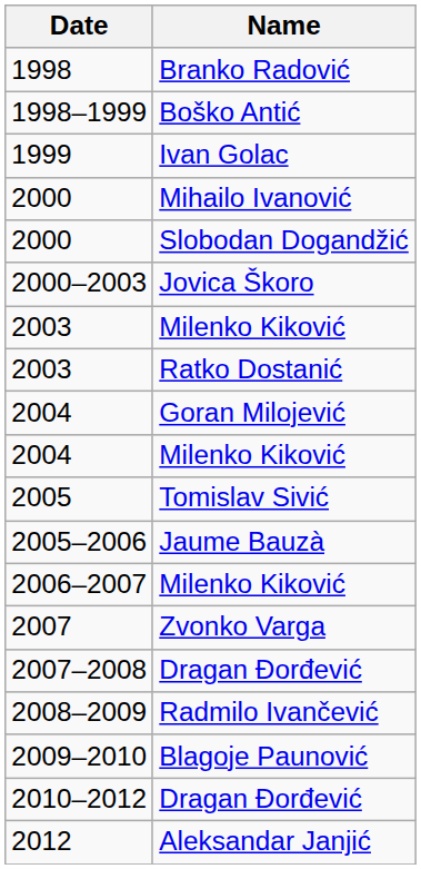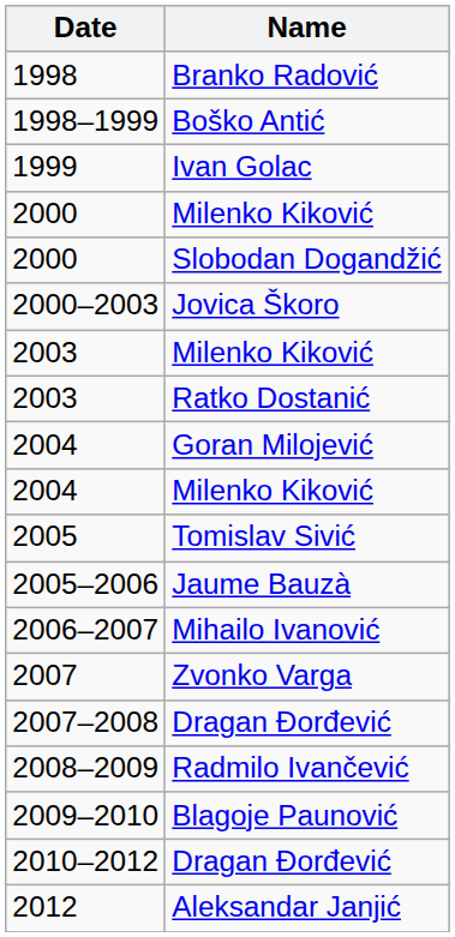row 5 | Name: Mihailo Ivanović -> Milenko Kiković
row 14 | Name: Milenko Kiković -> Mihailo Ivanović
